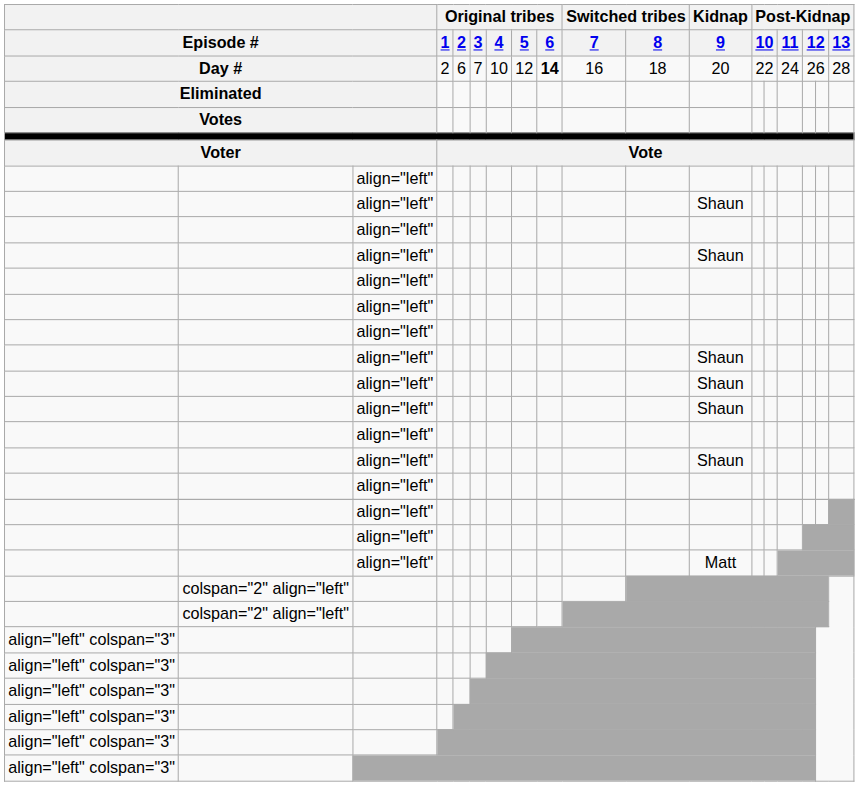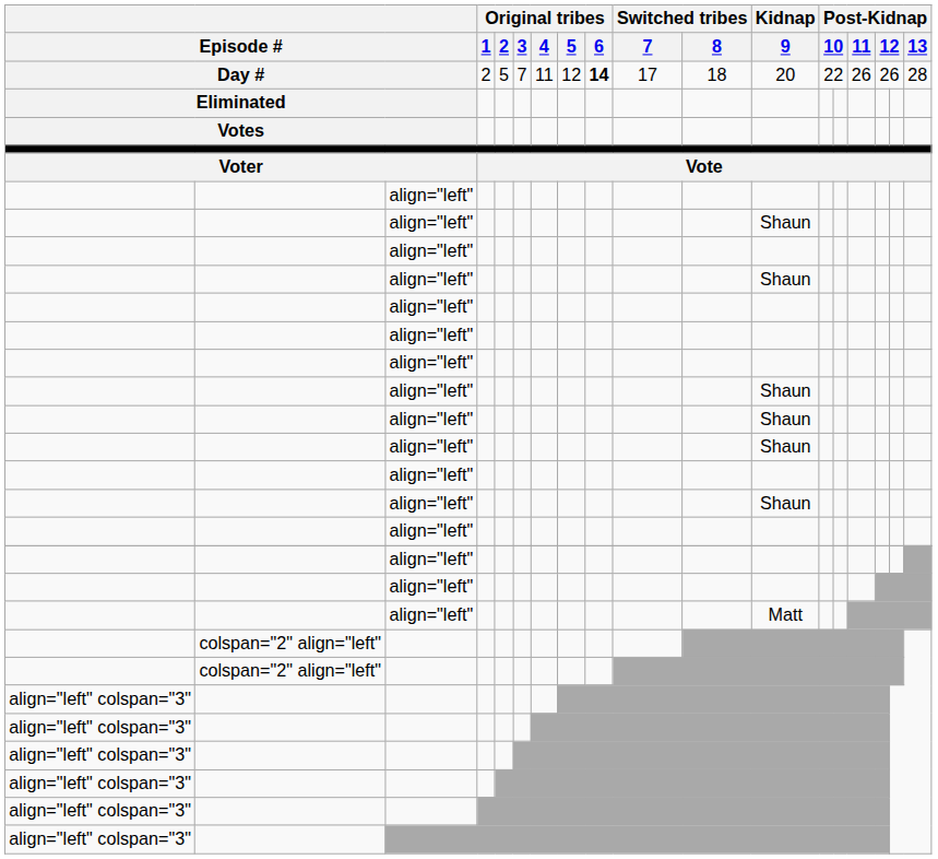Day # | Original tribes / 2: 6 -> 5
Day # | Original tribes / 4: 10 -> 11
Day # | Switched tribes / 7: 16 -> 17
Day # | Post-Kidnap / 11: 24 -> 26
